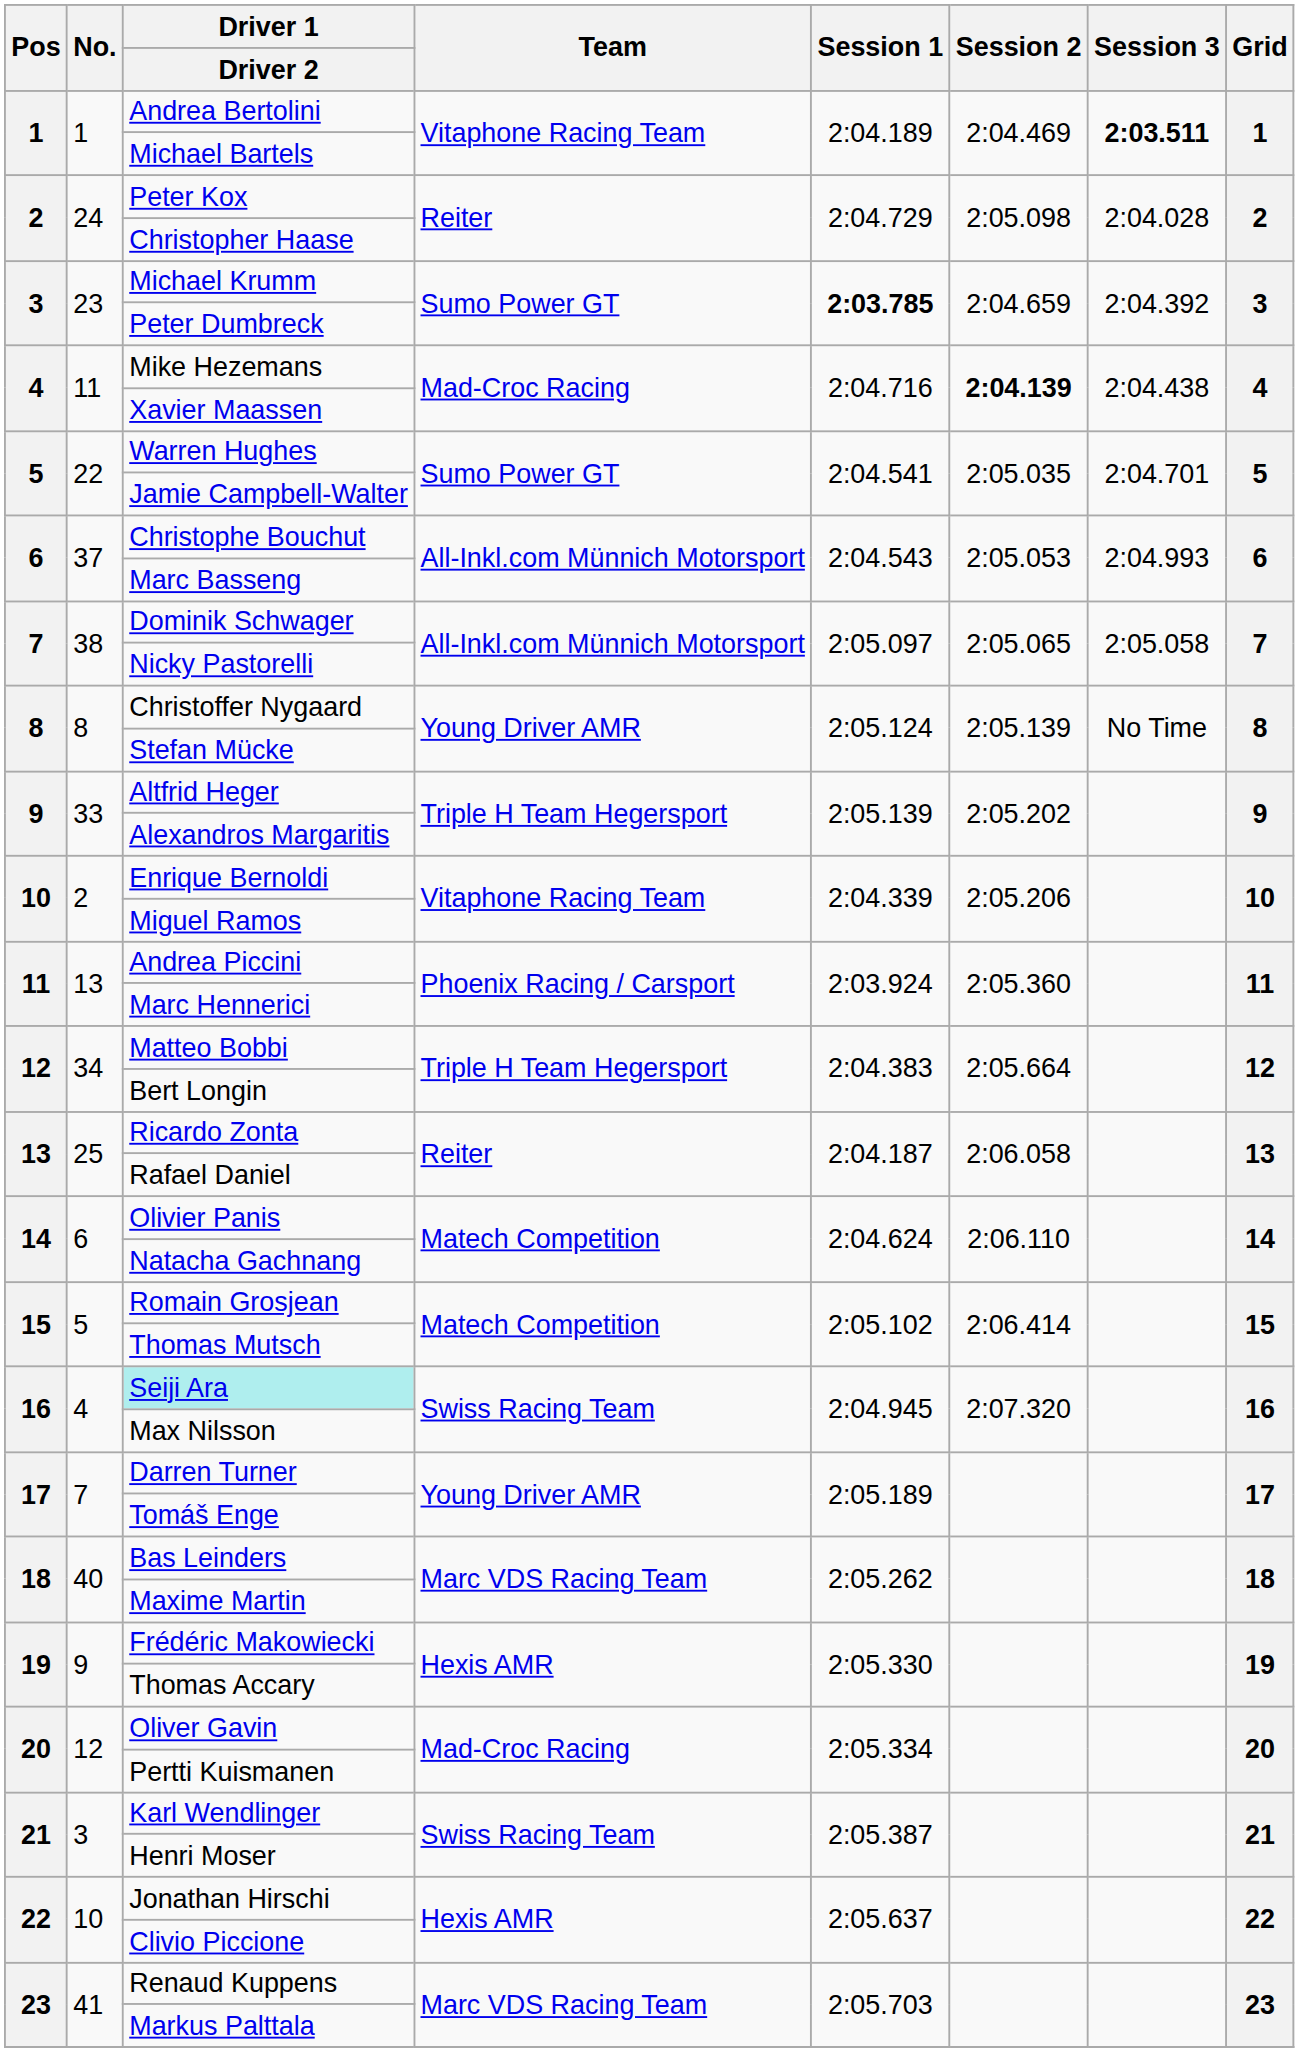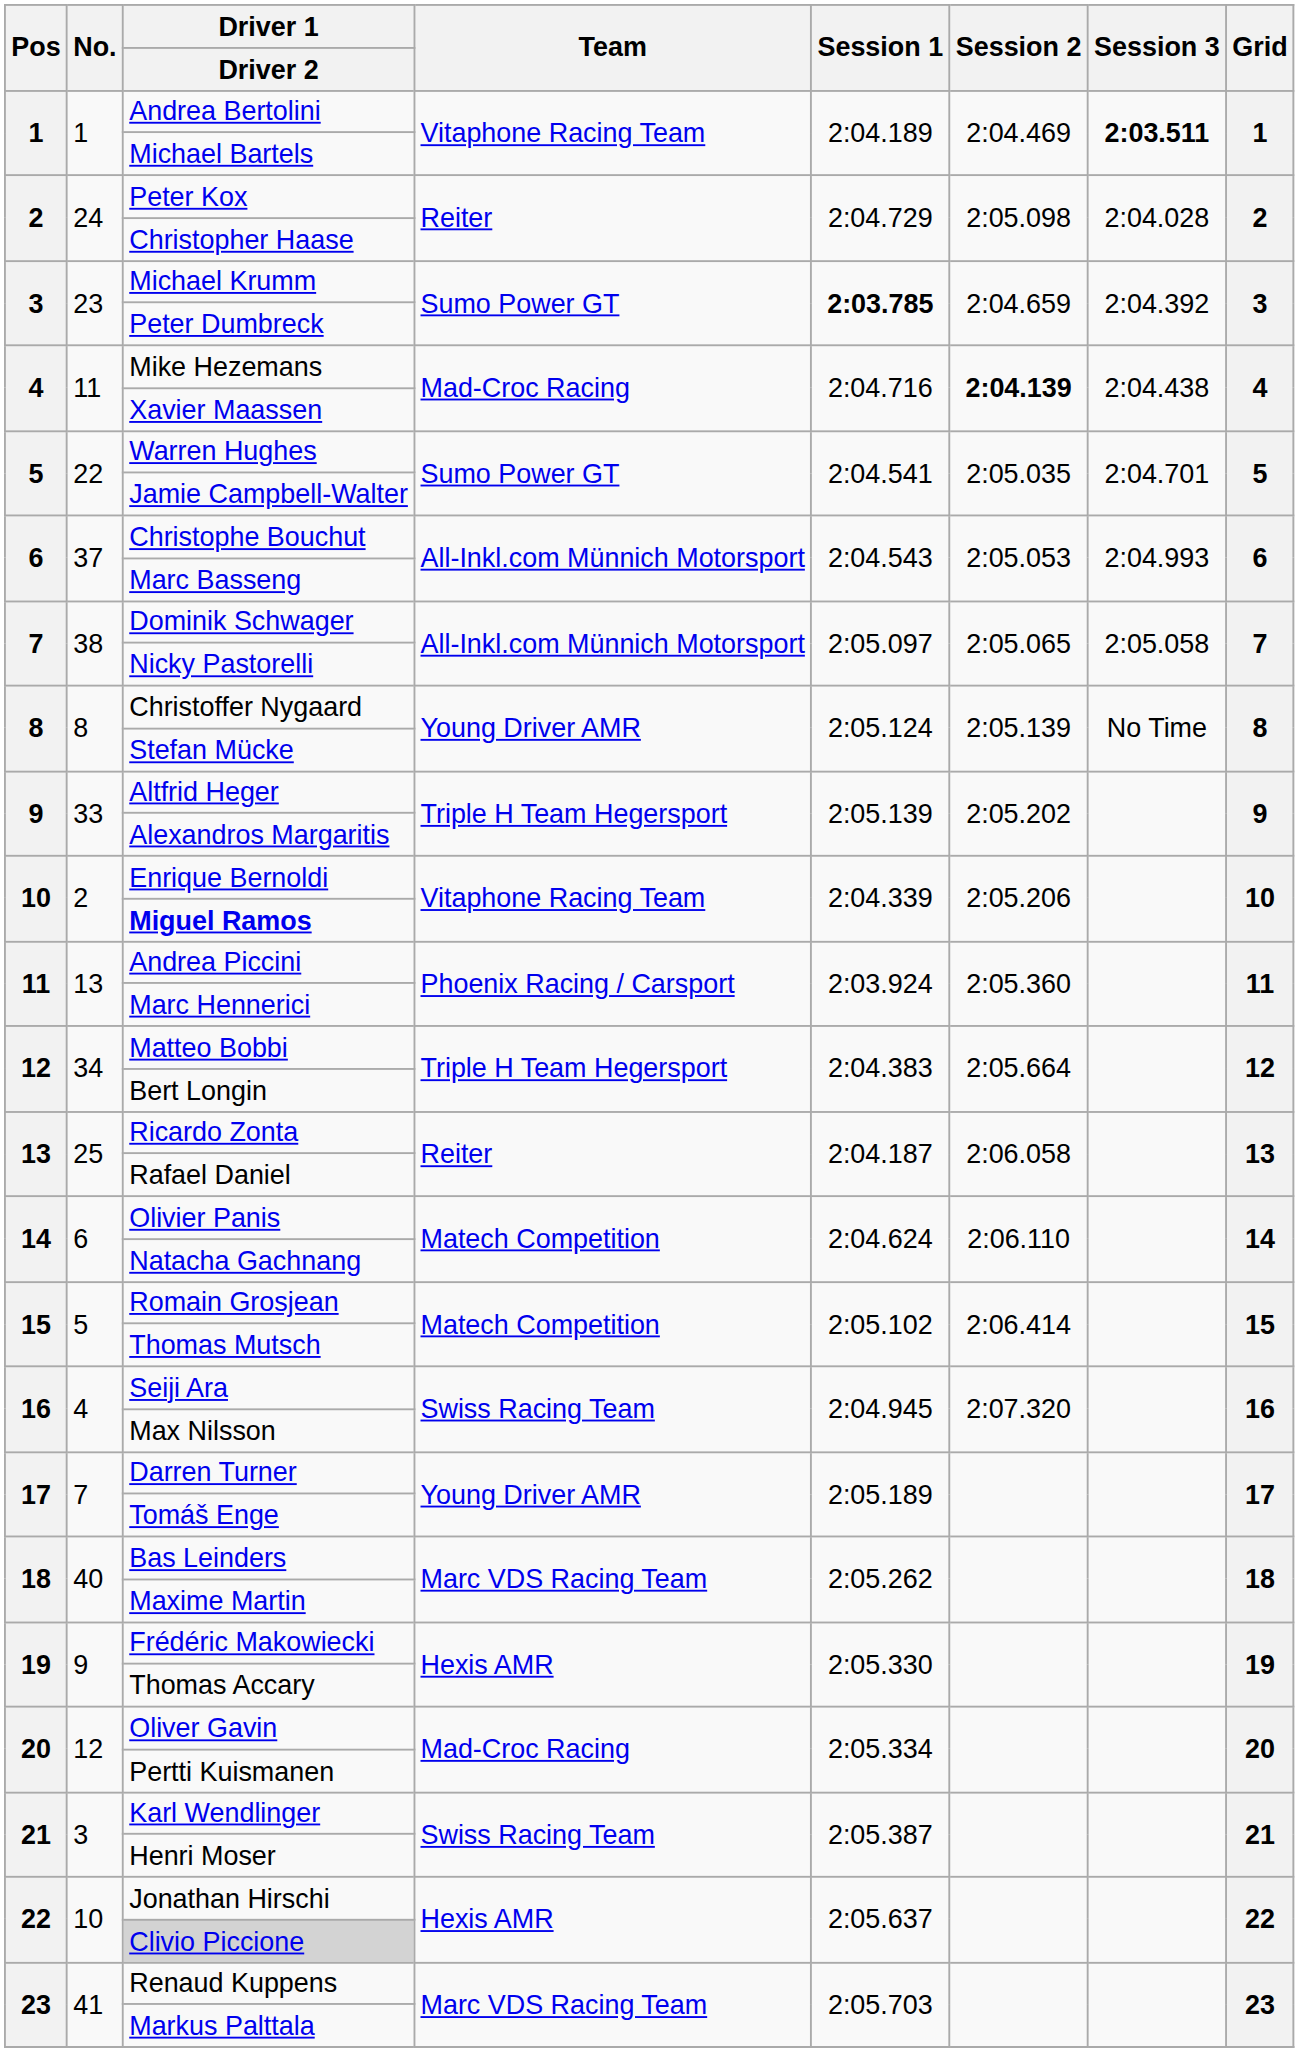Miguel Ramos | Driver 1 / Driver 2: normal -> bold
Seiji Ara | Driver 1 / Driver 2: paleturquoise background -> no background
Clivio Piccione | Driver 1 / Driver 2: no background -> lightgrey background
